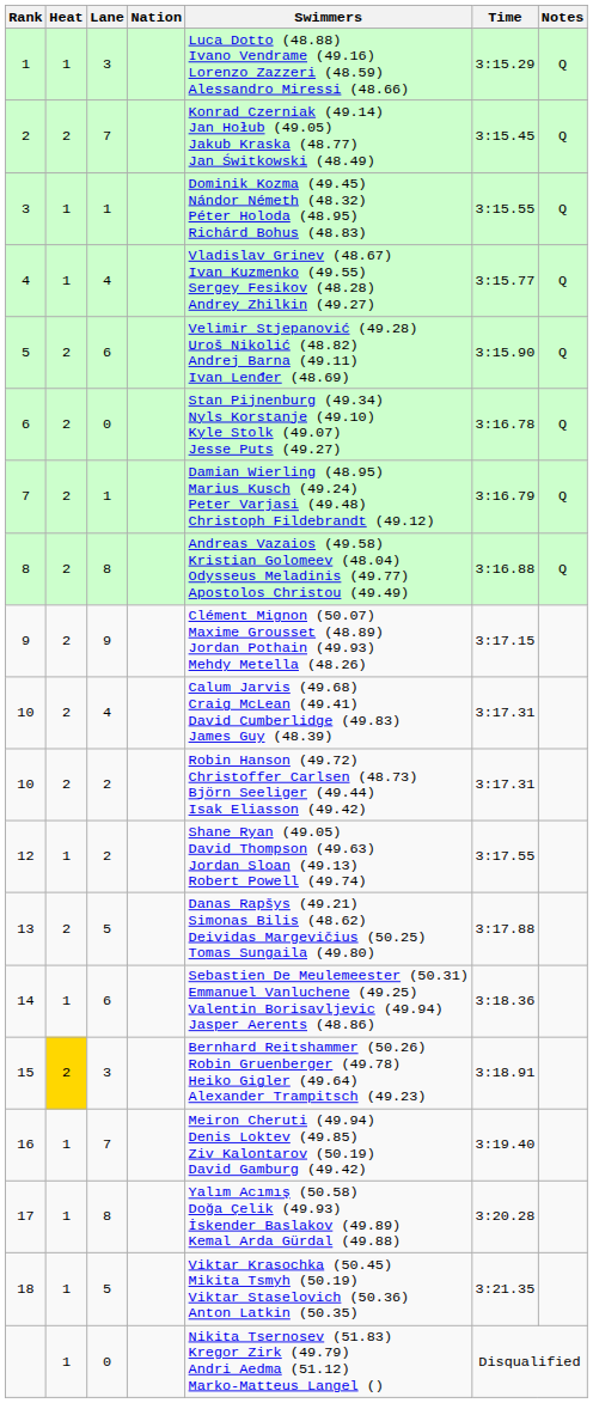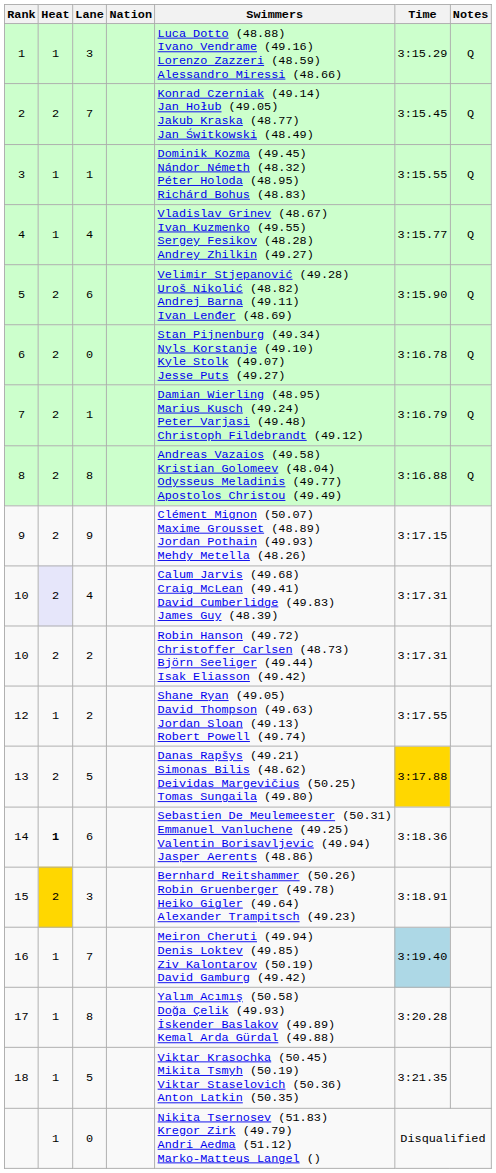10 / 4 | Heat: no background -> lavender background
13 | Time: no background -> gold background
14 | Heat: normal -> bold
16 | Time: no background -> lightblue background
